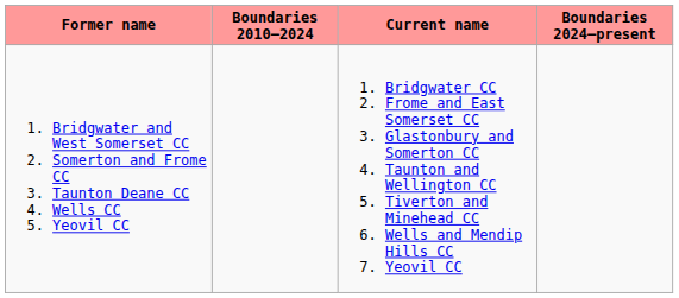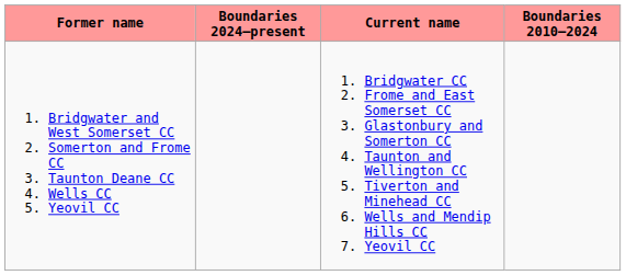columns swapped: Boundaries 2010–2024 <-> Boundaries 2024–present
